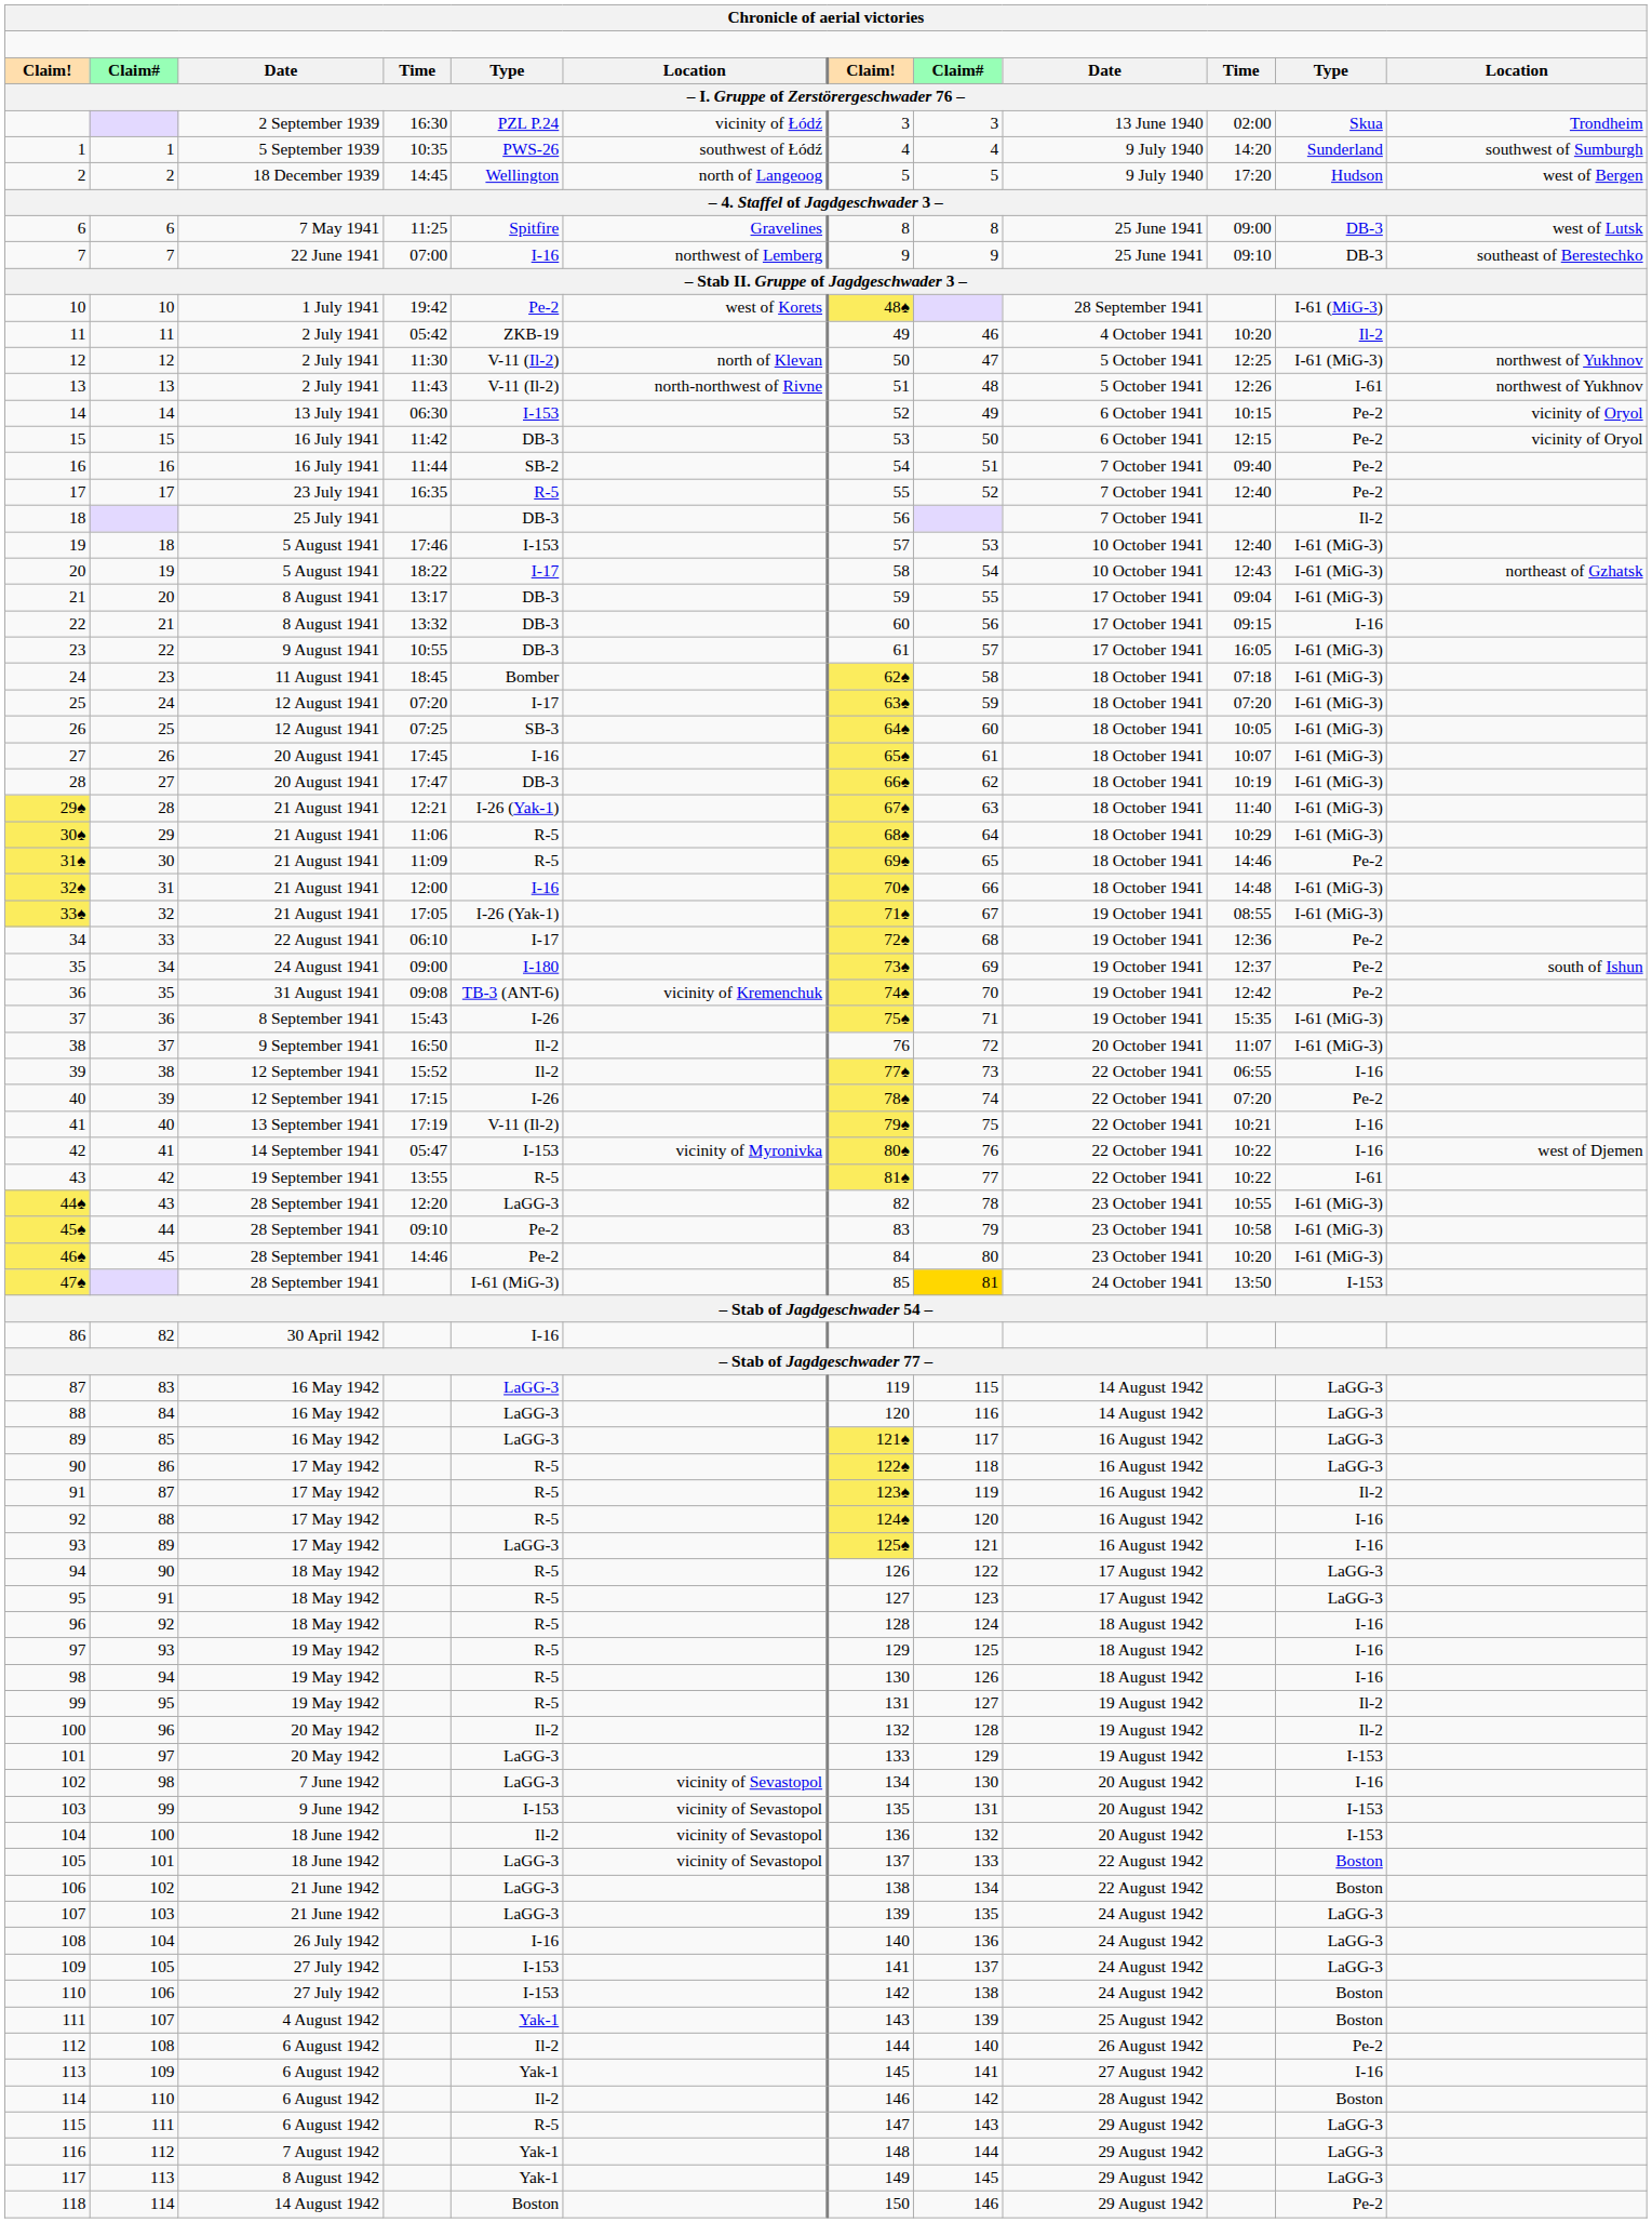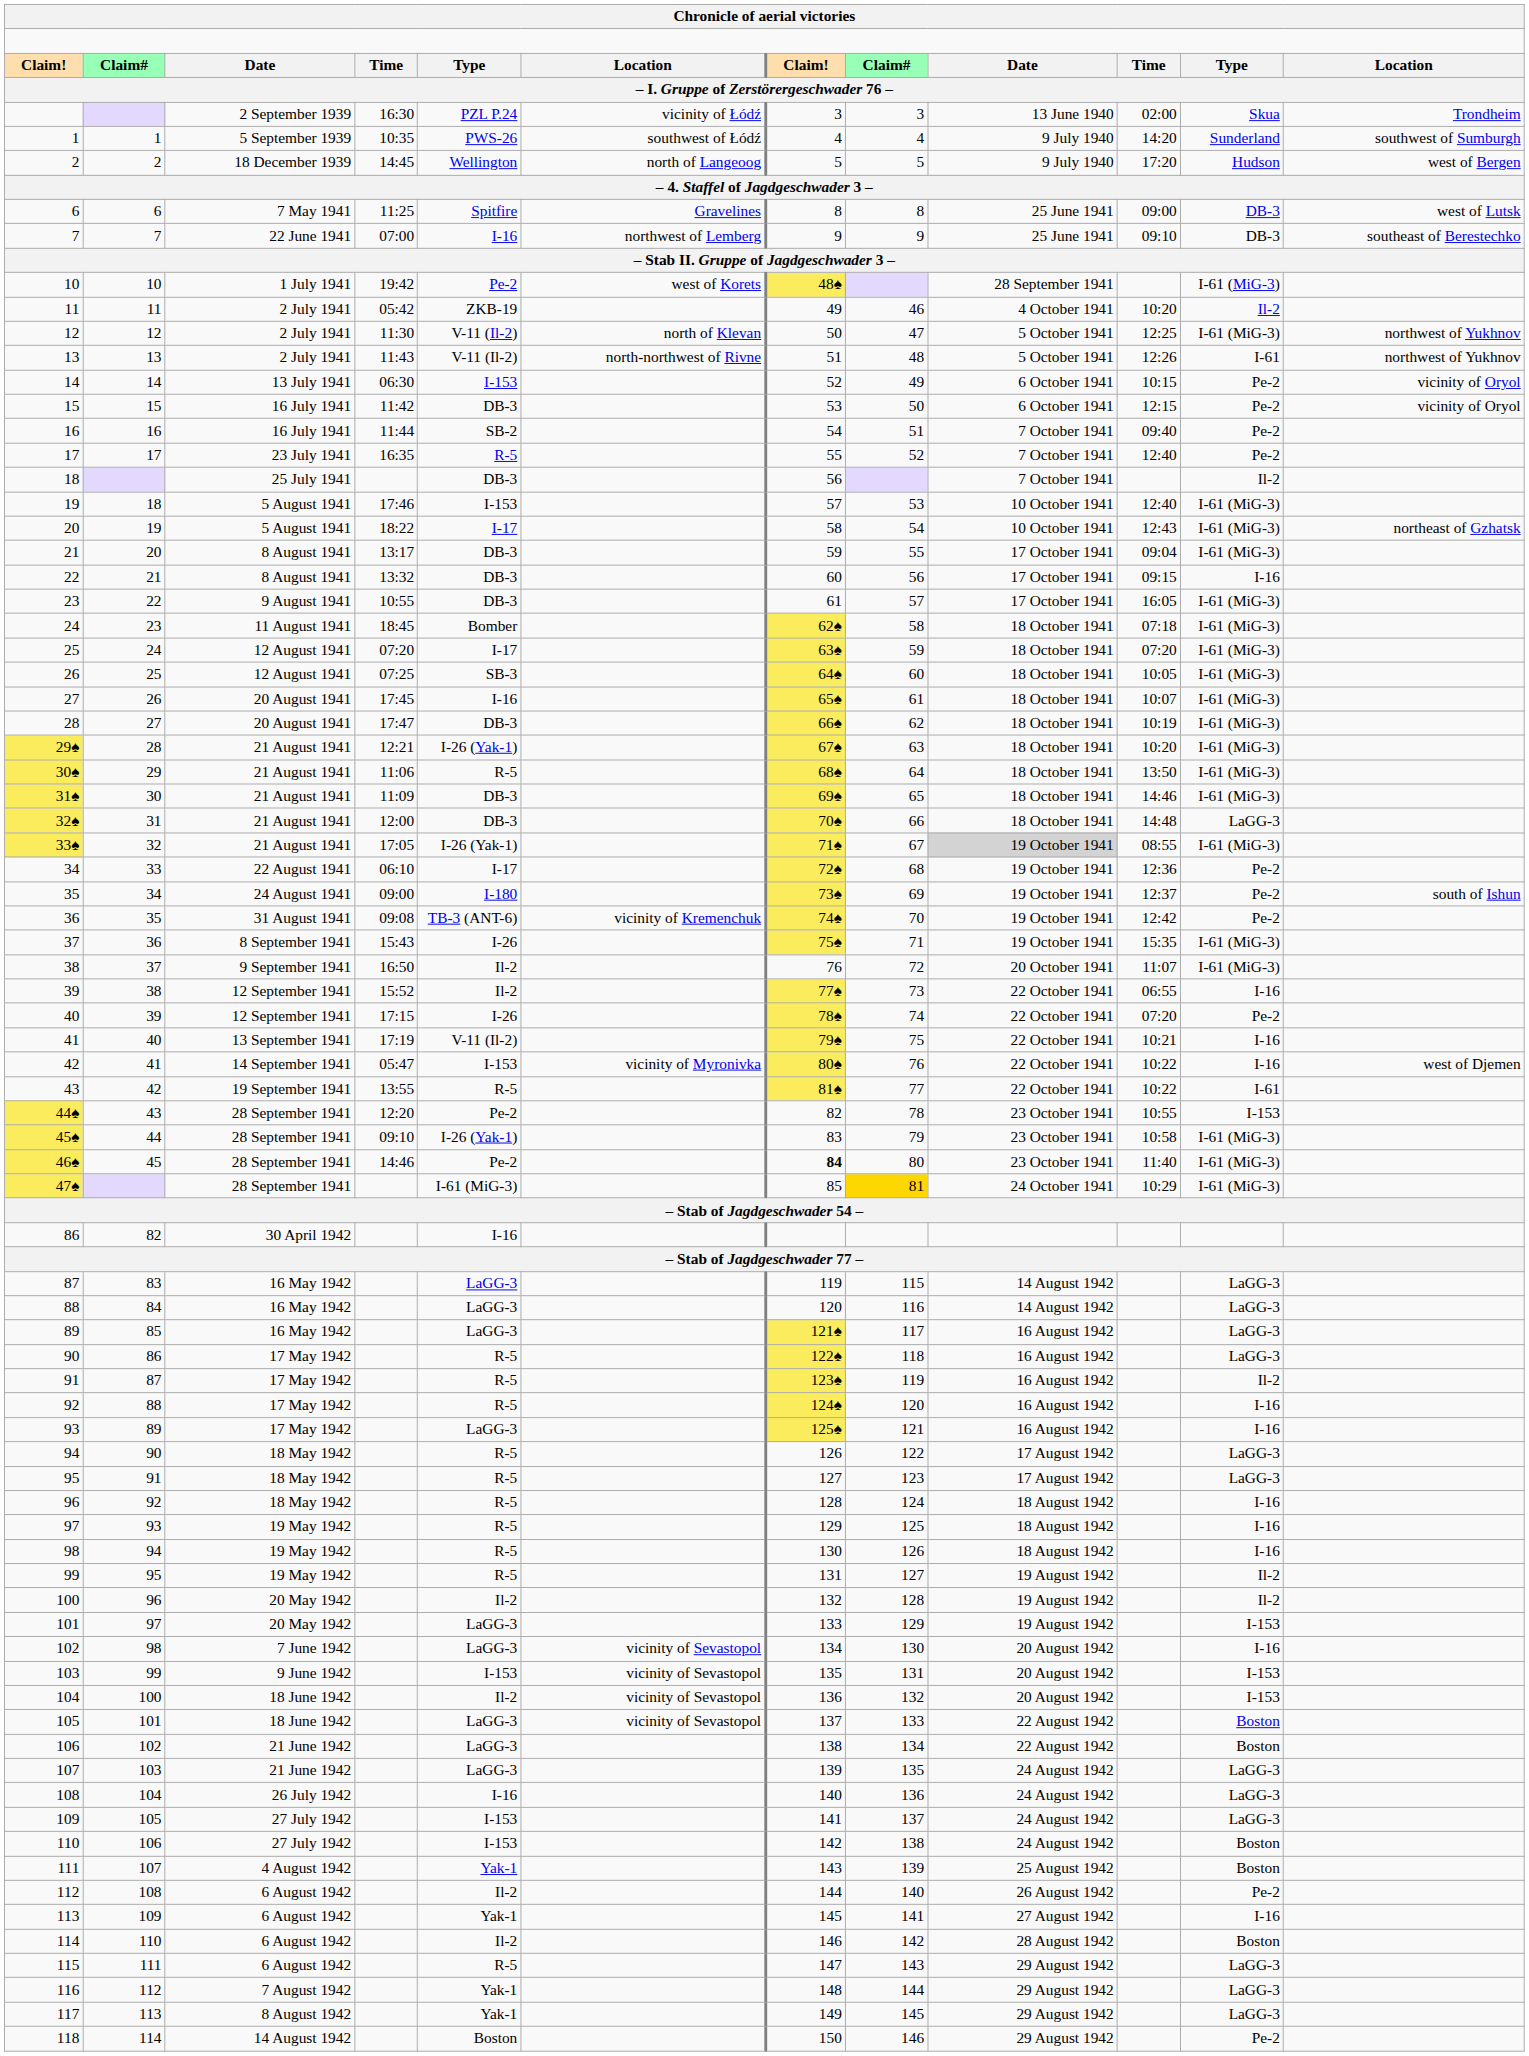29♠ | column 10: 11:40 -> 10:20
30♠ | column 10: 10:29 -> 13:50
31♠ | column 5: R-5 -> DB-3
31♠ | column 11: Pe-2 -> I-61 (MiG-3)
32♠ | column 5: I-16 -> DB-3
32♠ | column 11: I-61 (MiG-3) -> LaGG-3
33♠ | column 9: no background -> lightgrey background
44♠ | column 5: LaGG-3 -> Pe-2
44♠ | column 11: I-61 (MiG-3) -> I-153
45♠ | column 5: Pe-2 -> I-26 (Yak-1)
46♠ | column 7: normal -> bold
46♠ | column 10: 10:20 -> 11:40
47♠ | column 10: 13:50 -> 10:29
47♠ | column 11: I-153 -> I-61 (MiG-3)
